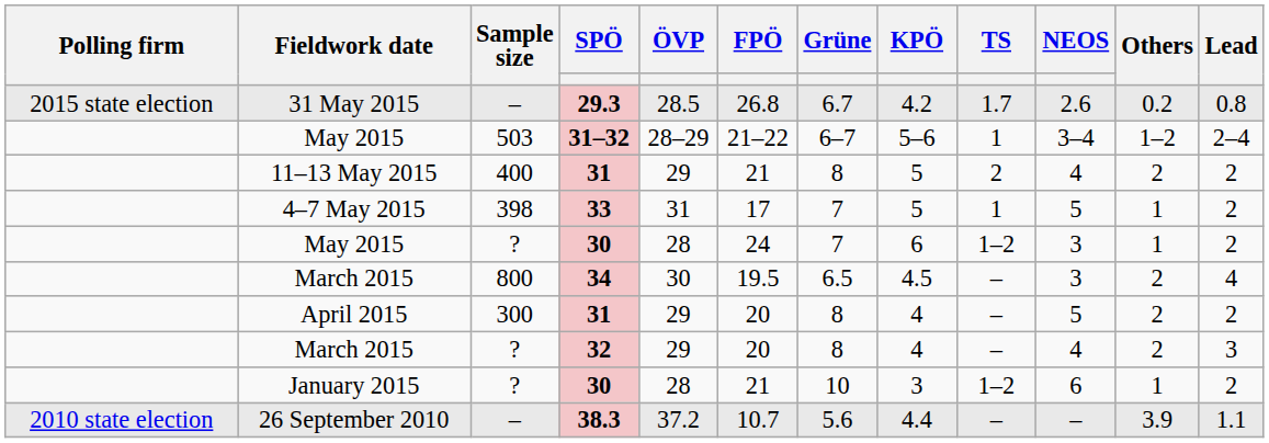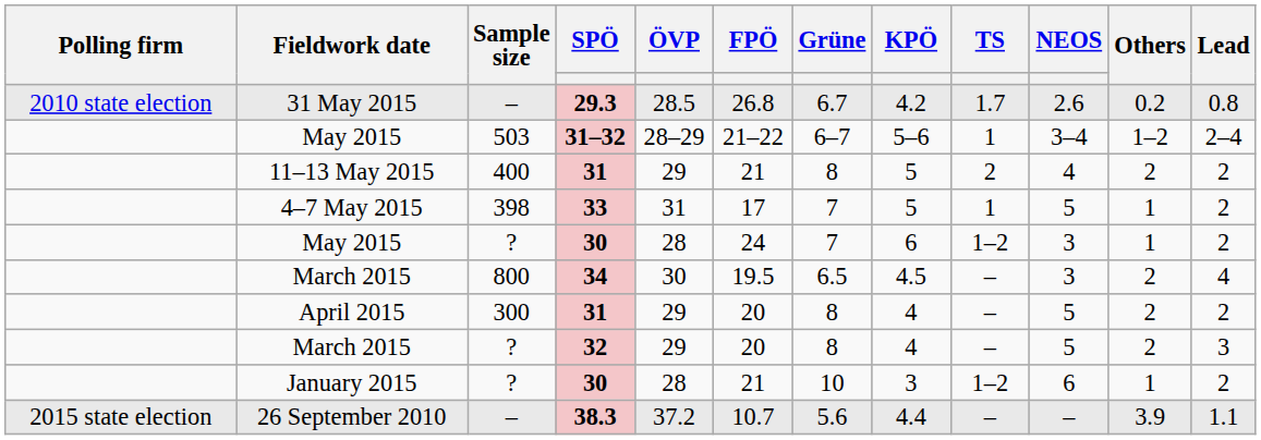31 May 2015 | Polling firm: 2015 state election -> 2010 state election
March 2015 / 32 | NEOS: 4 -> 5
26 September 2010 | Polling firm: 2010 state election -> 2015 state election
